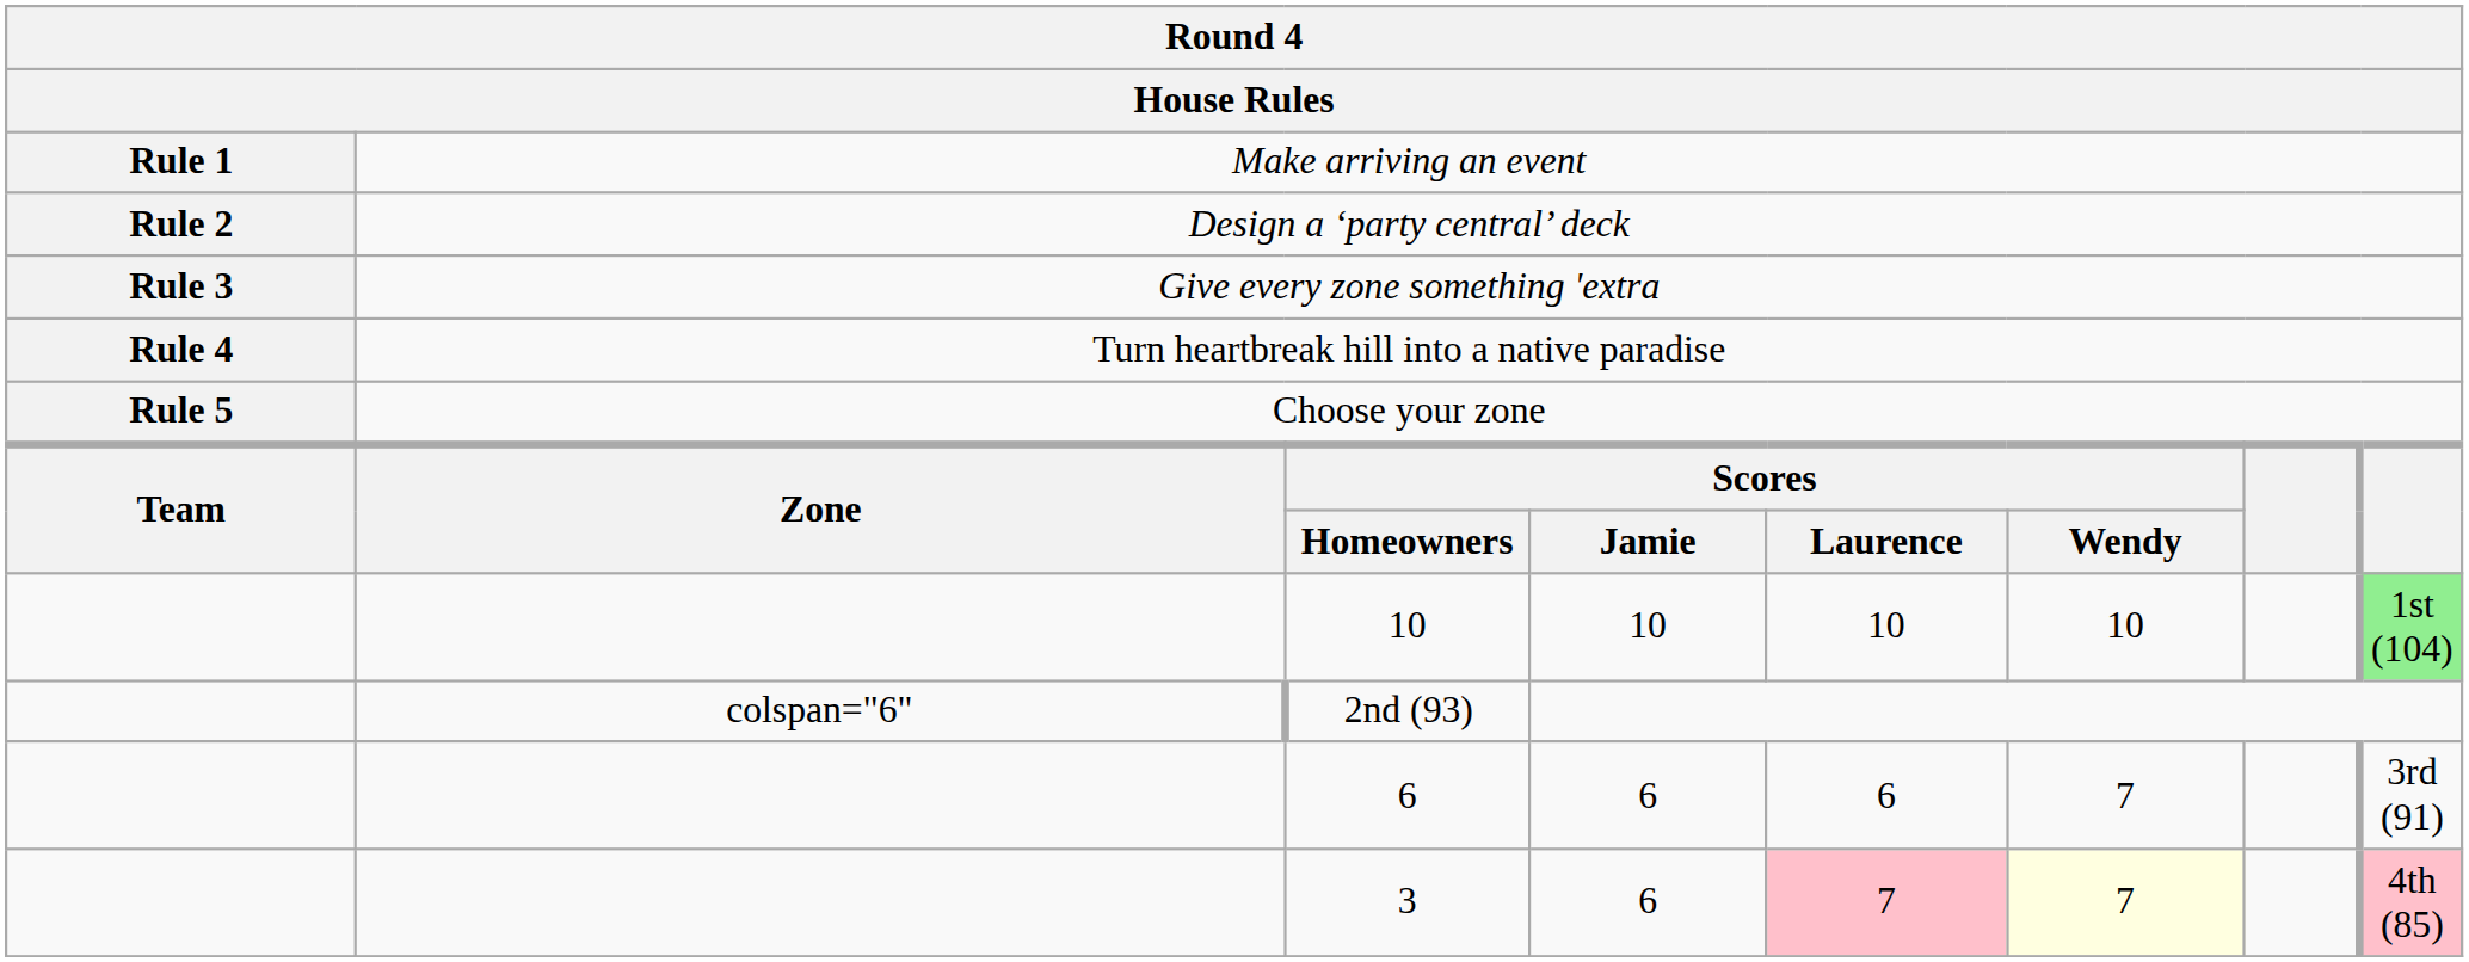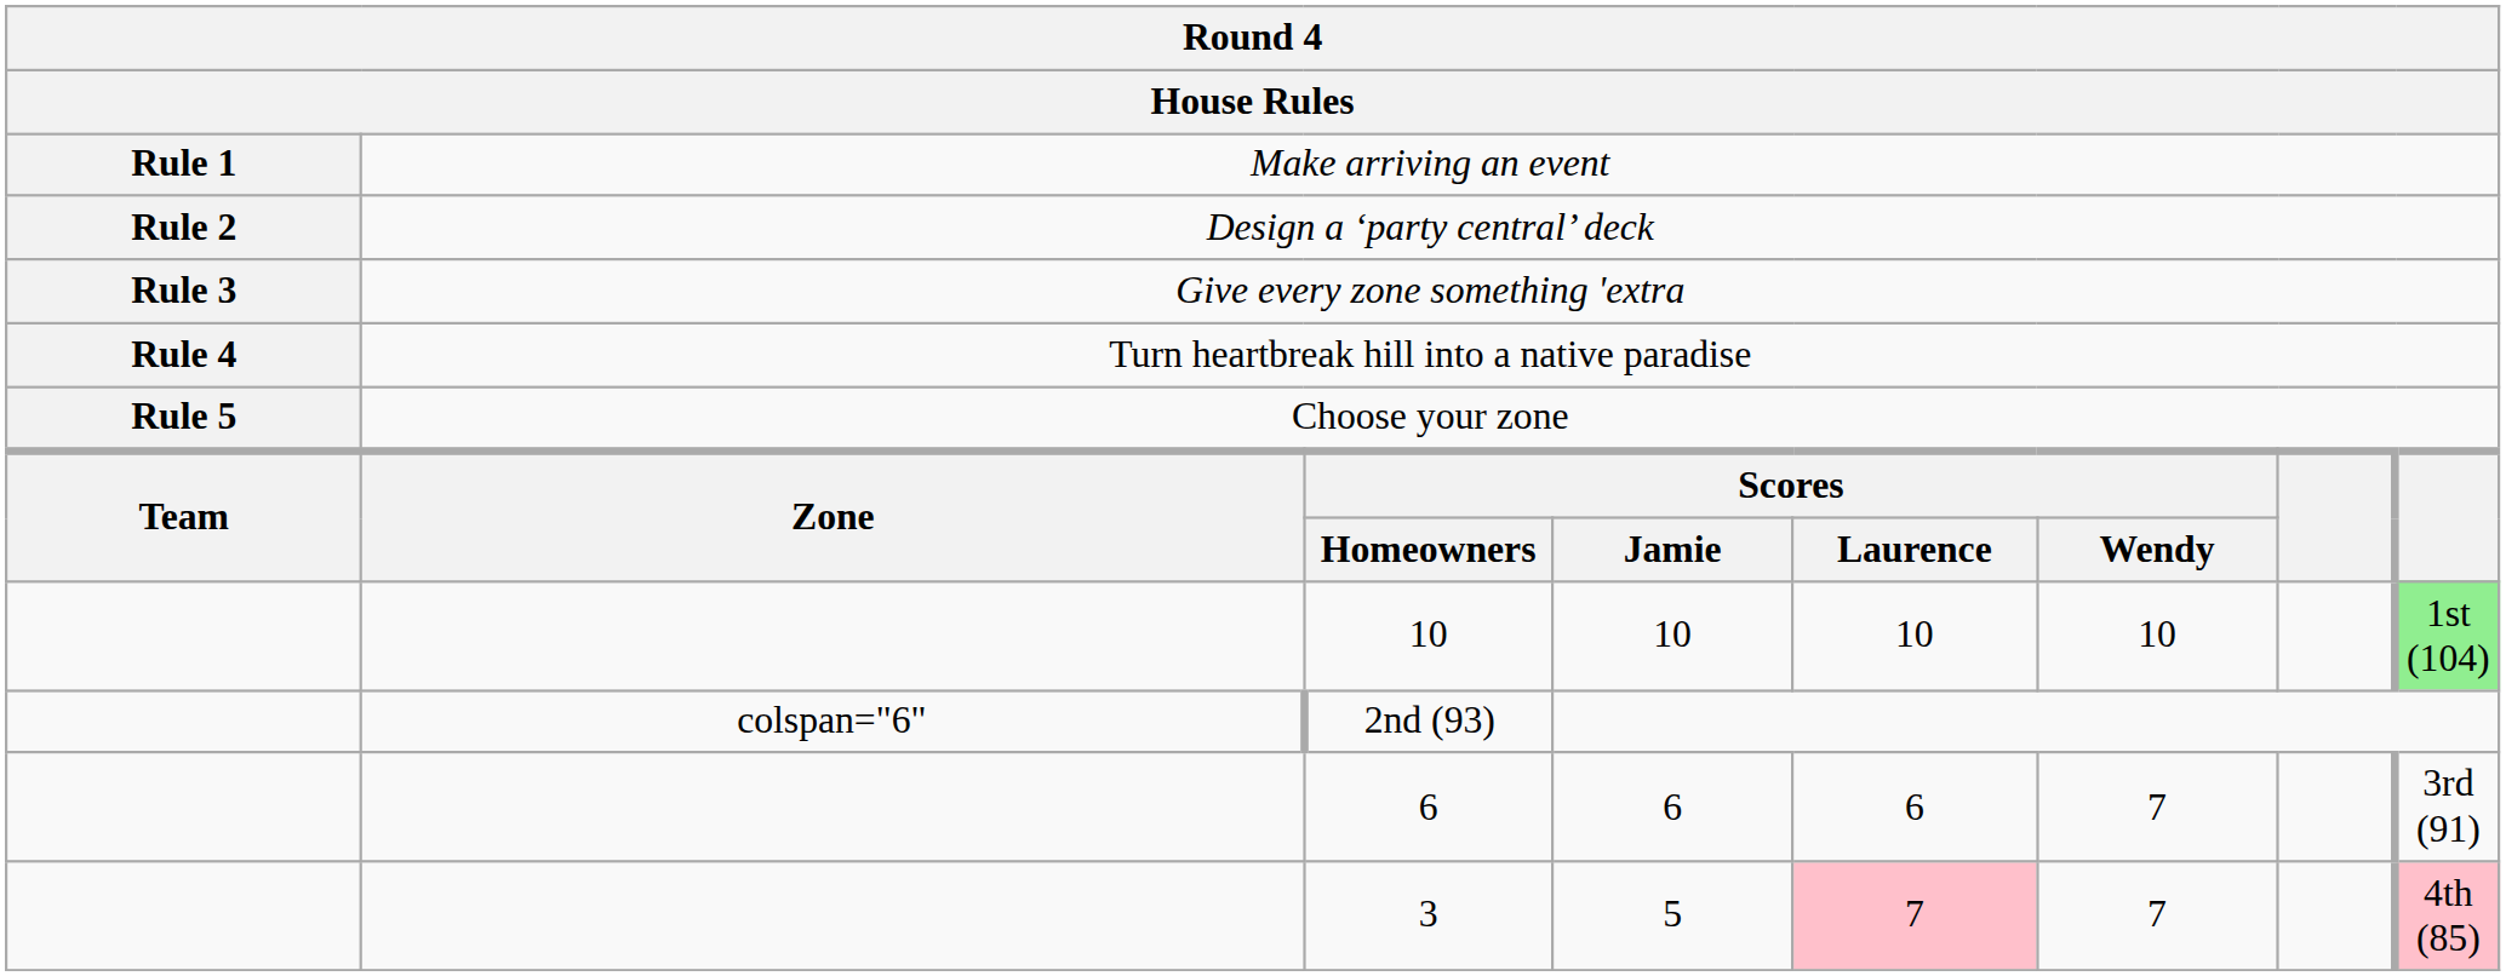3 | column 4: 6 -> 5
3 | column 6: lightyellow background -> no background
